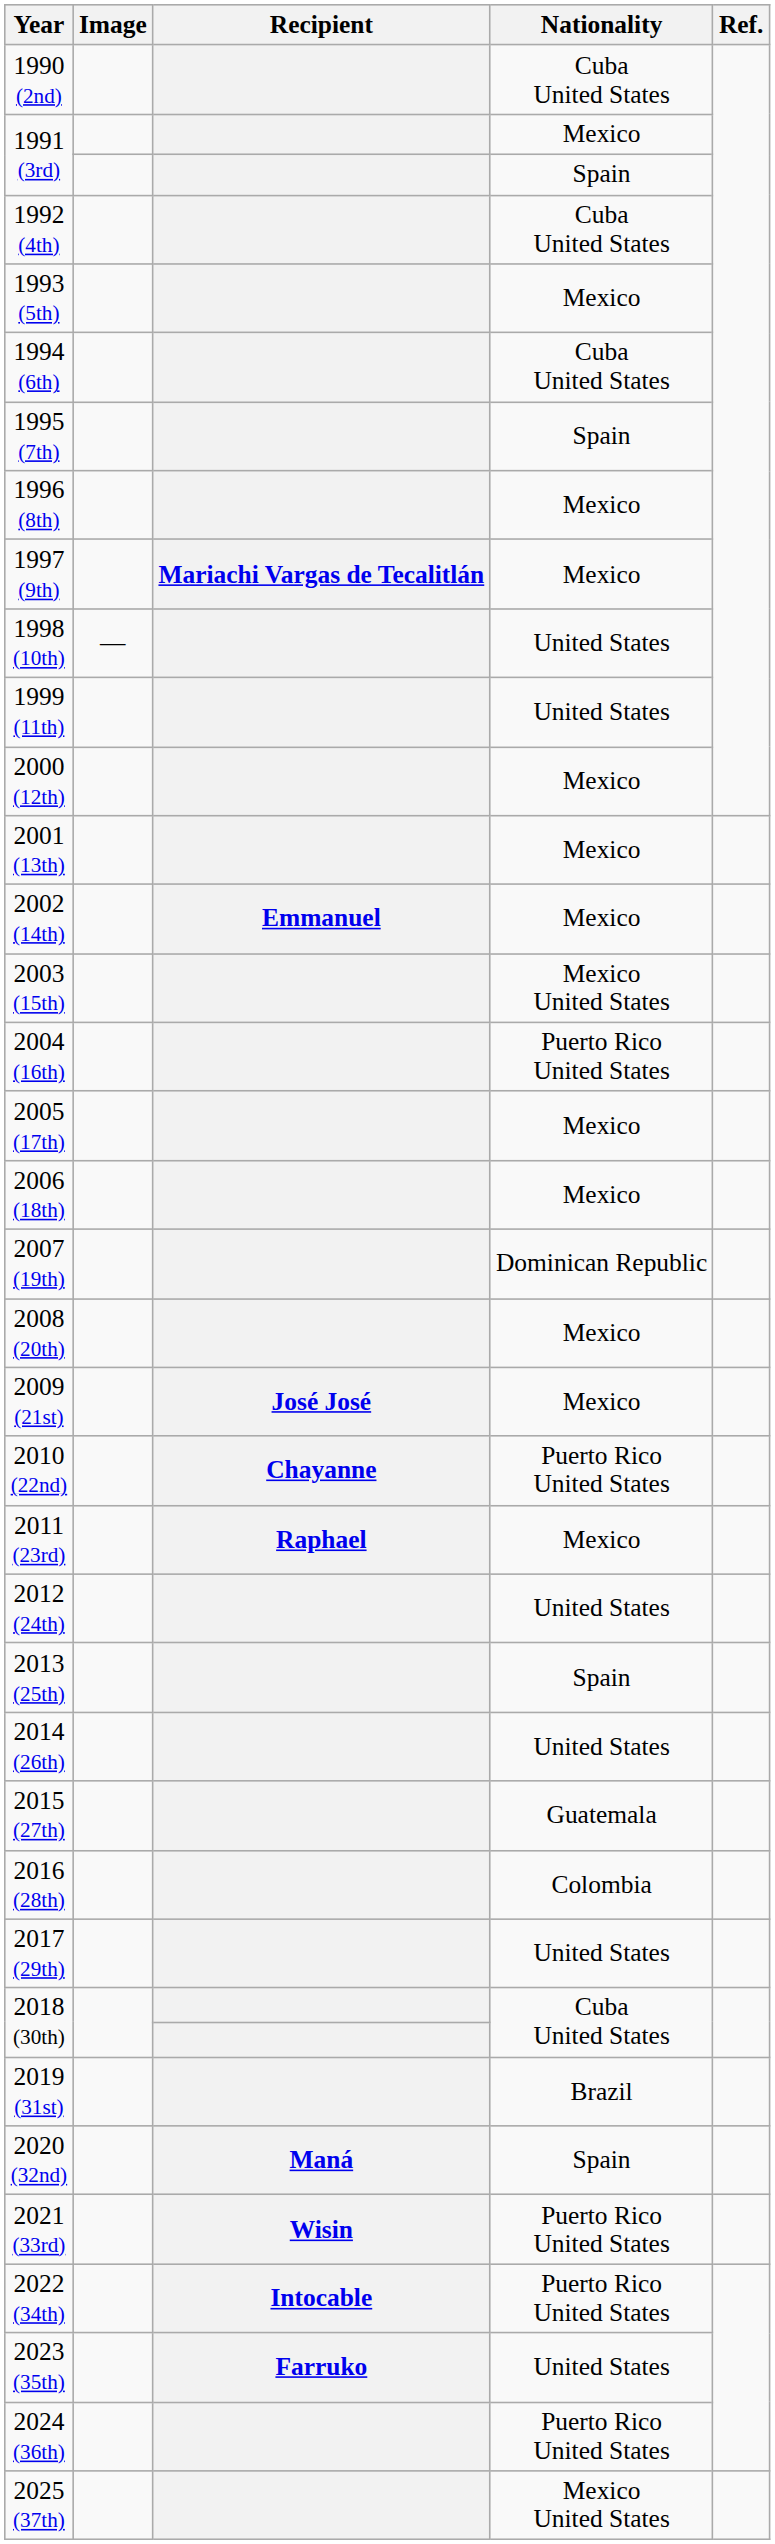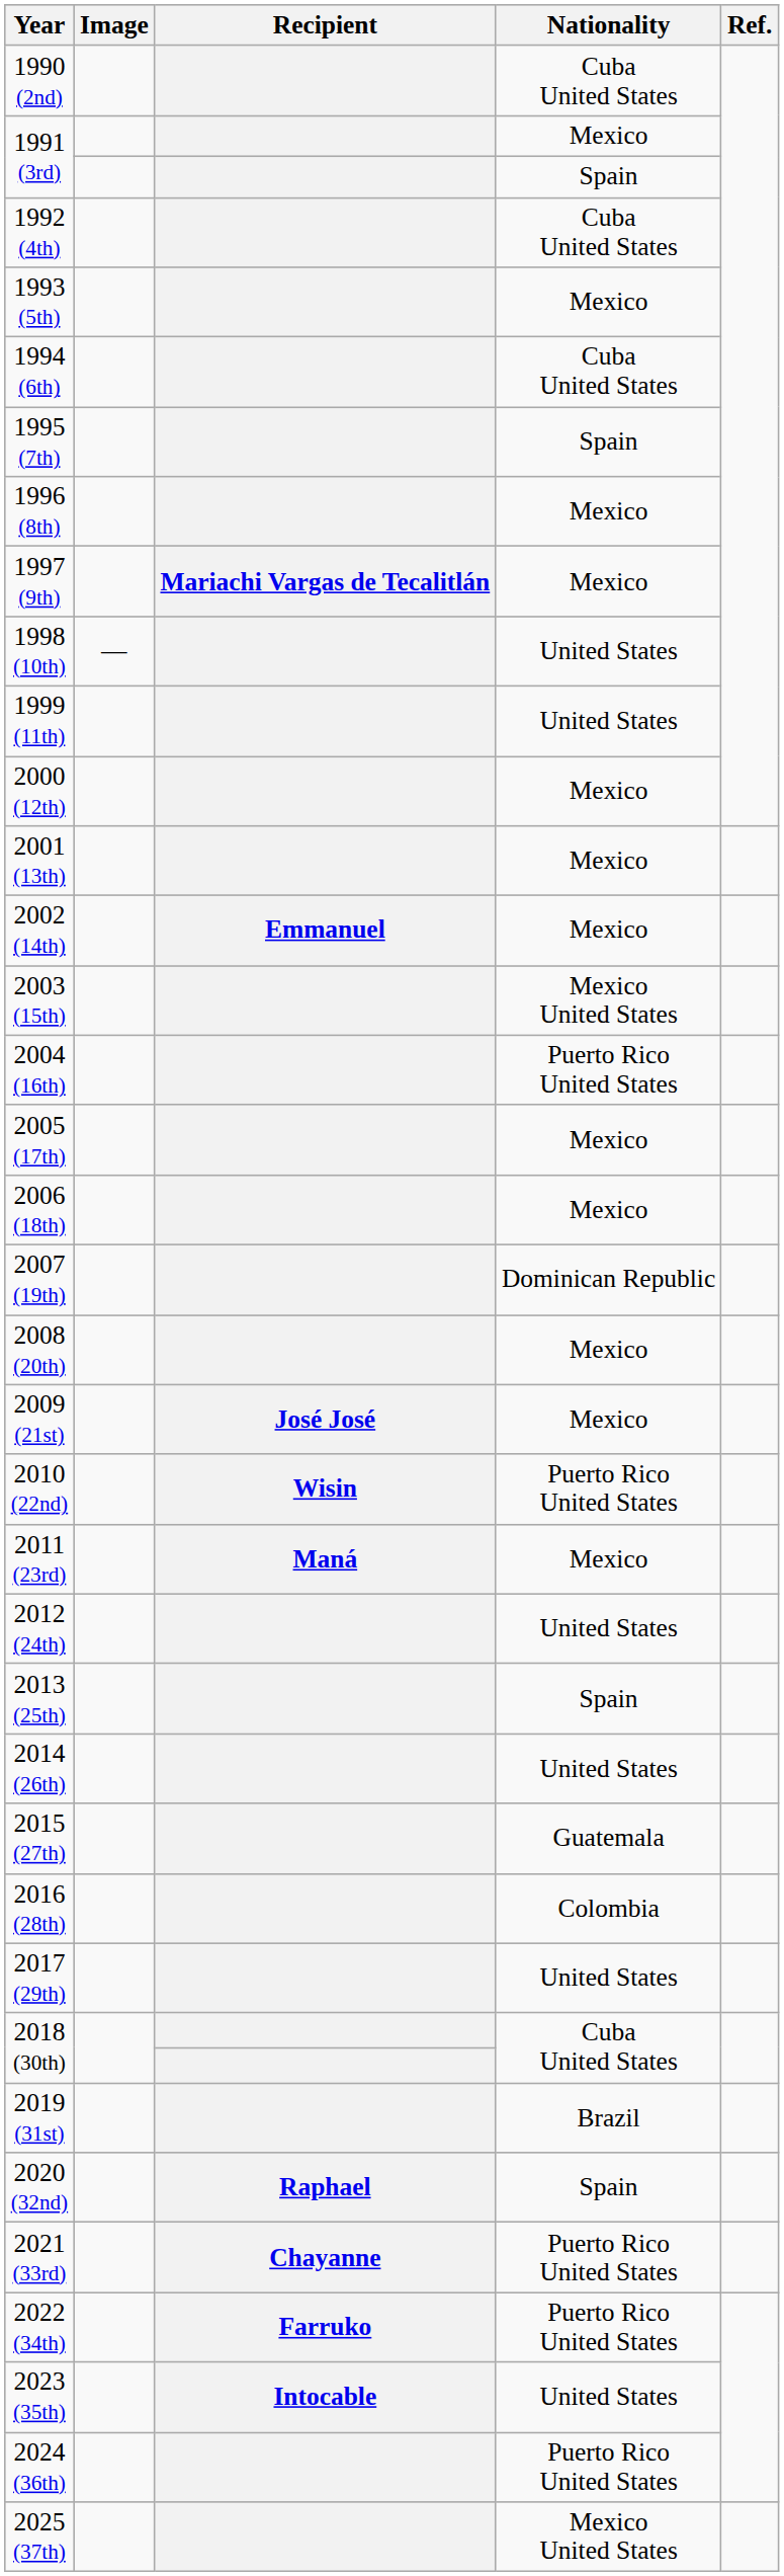2010 (22nd) | Recipient: Chayanne -> Wisin
2011 (23rd) | Recipient: Raphael -> Maná
2020 (32nd) | Recipient: Maná -> Raphael
2021 (33rd) | Recipient: Wisin -> Chayanne
2022 (34th) | Recipient: Intocable -> Farruko
2023 (35th) | Recipient: Farruko -> Intocable
